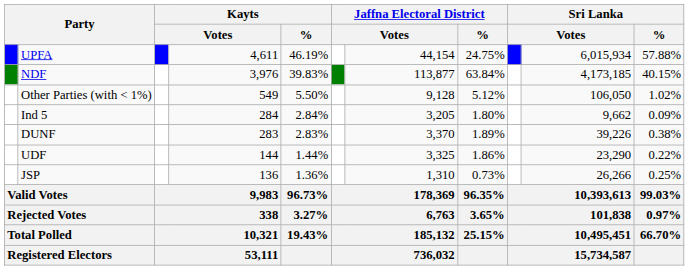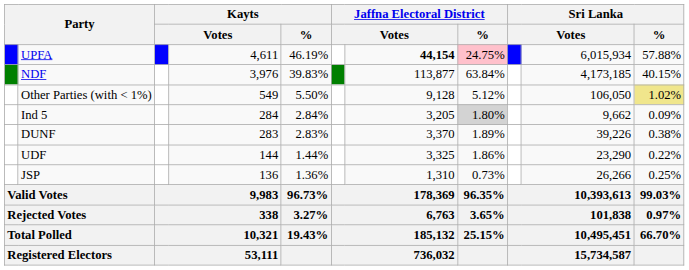UPFA | column 7: normal -> bold
UPFA | Jaffna Electoral District / %: no background -> pink background
Other Parties (with < 1%) | Sri Lanka / %: no background -> khaki background
Ind 5 | Jaffna Electoral District / %: no background -> lightgrey background
